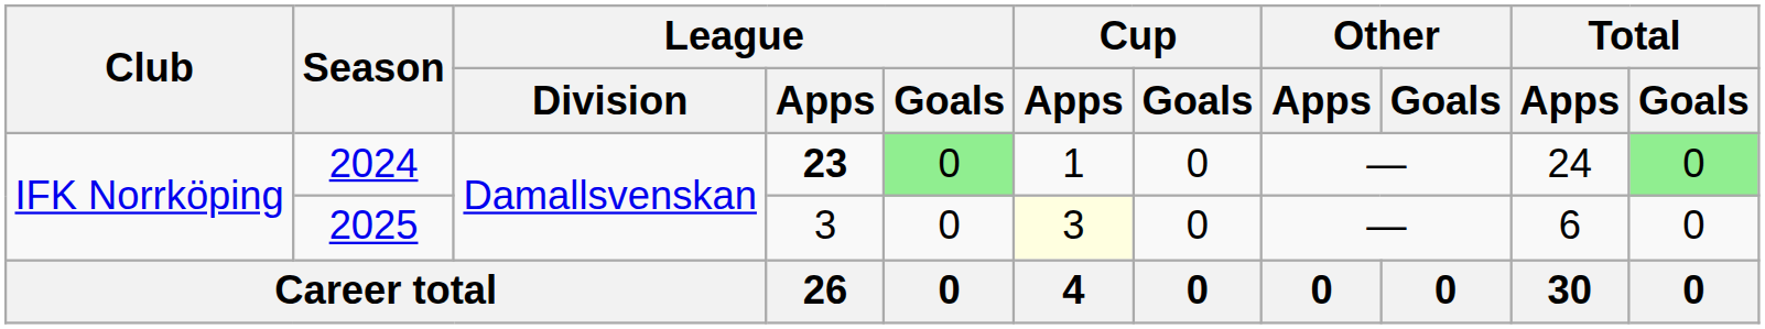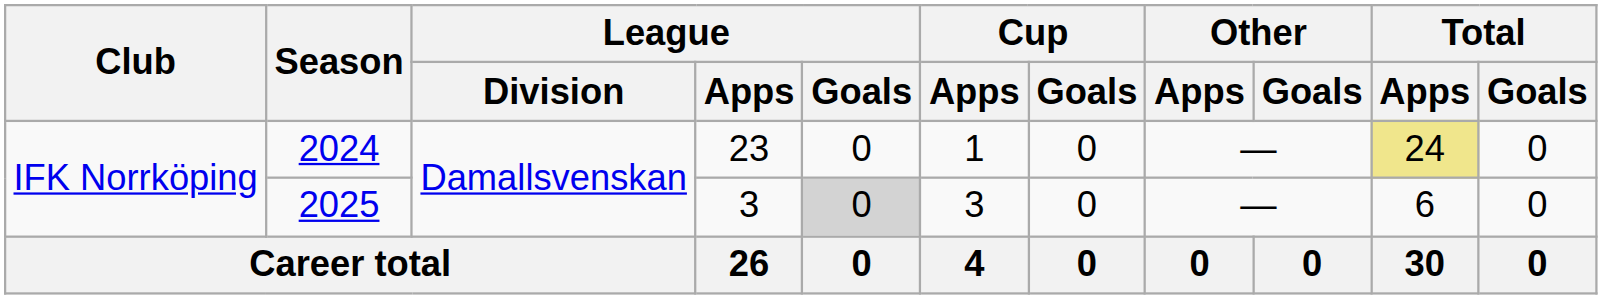2024 | League / Apps: bold -> normal
2024 | League / Goals: lightgreen background -> no background
2024 | Total / Apps: no background -> khaki background
2024 | Total / Goals: lightgreen background -> no background
2025 | League / Goals: no background -> lightgrey background
2025 | Cup / Apps: lightyellow background -> no background
